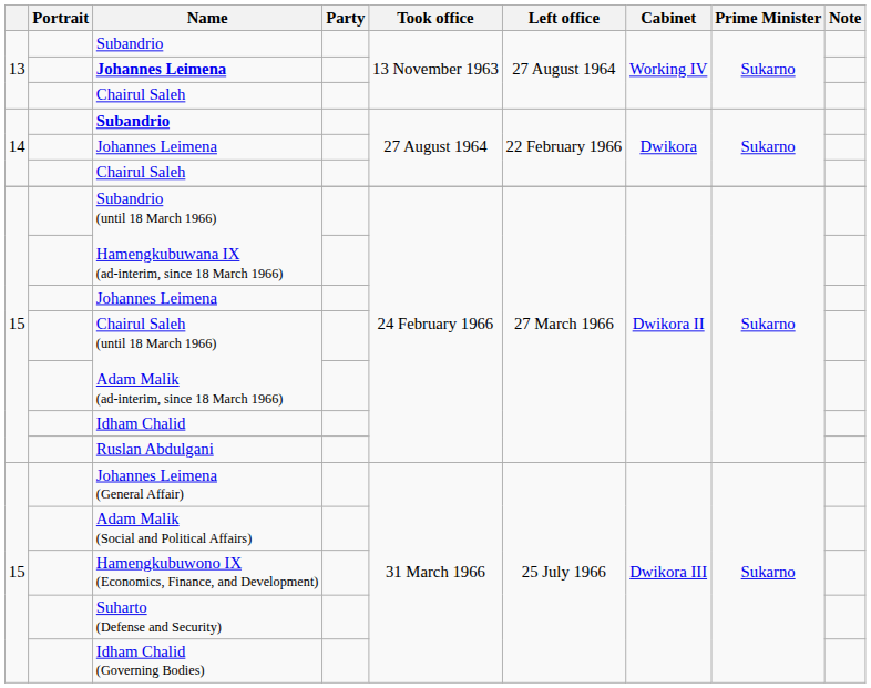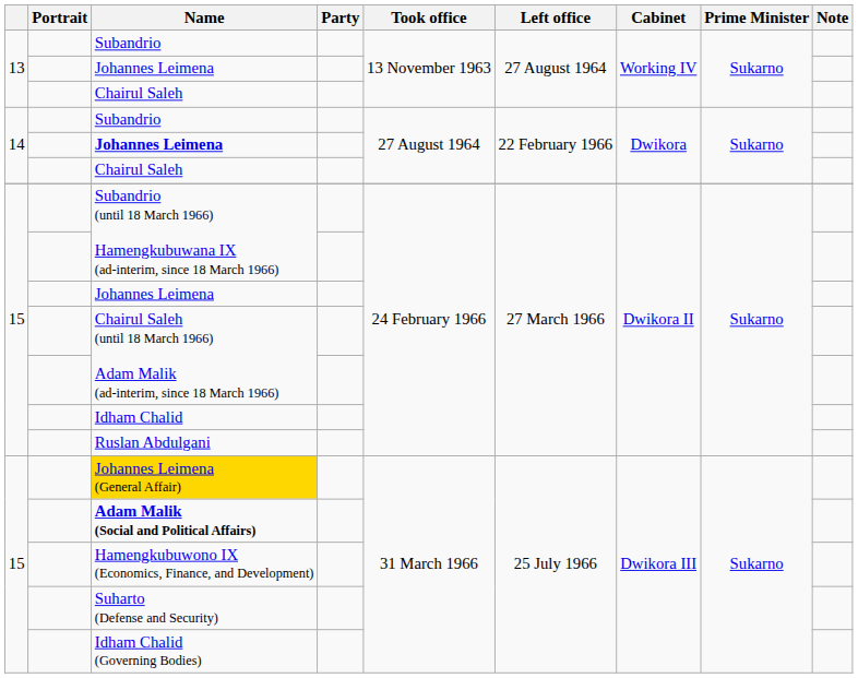13 / Johannes Leimena | Name: bold -> normal
14 / Subandrio | Name: bold -> normal
14 / Johannes Leimena | Name: normal -> bold
Johannes Leimena (General Affair) | Name: no background -> gold background
Adam Malik (Social and Political Affairs) | Name: normal -> bold
